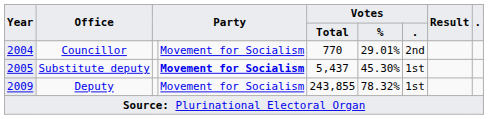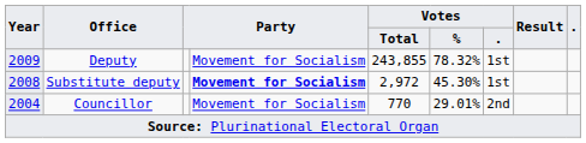rows swapped: Councillor <-> Deputy
Substitute deputy | Year: 2005 -> 2008
Substitute deputy | Votes / Total: 5,437 -> 2,972
